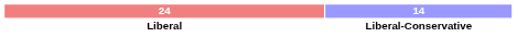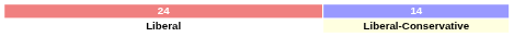Liberal | 14: no background -> lightyellow background
